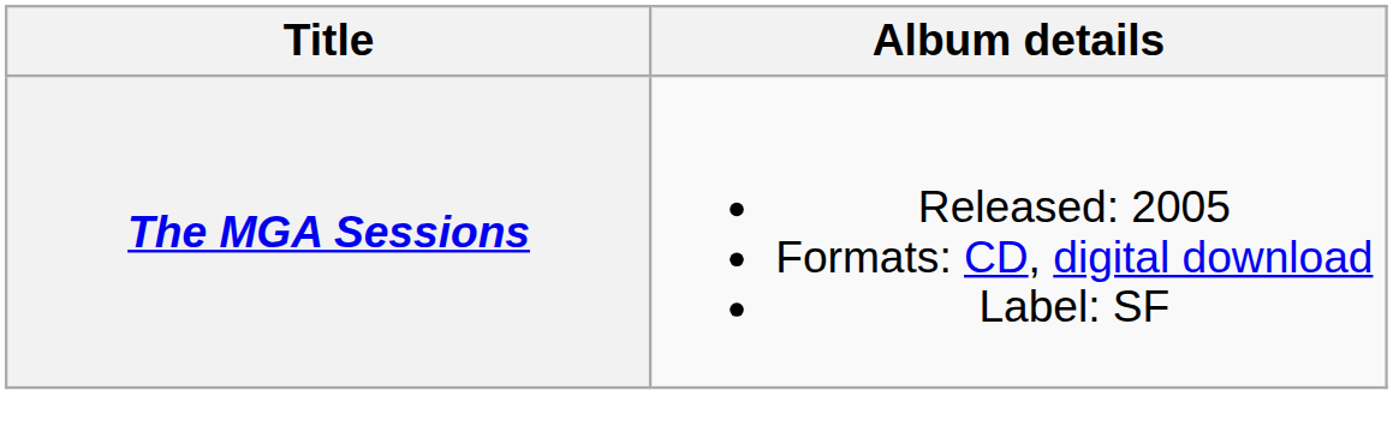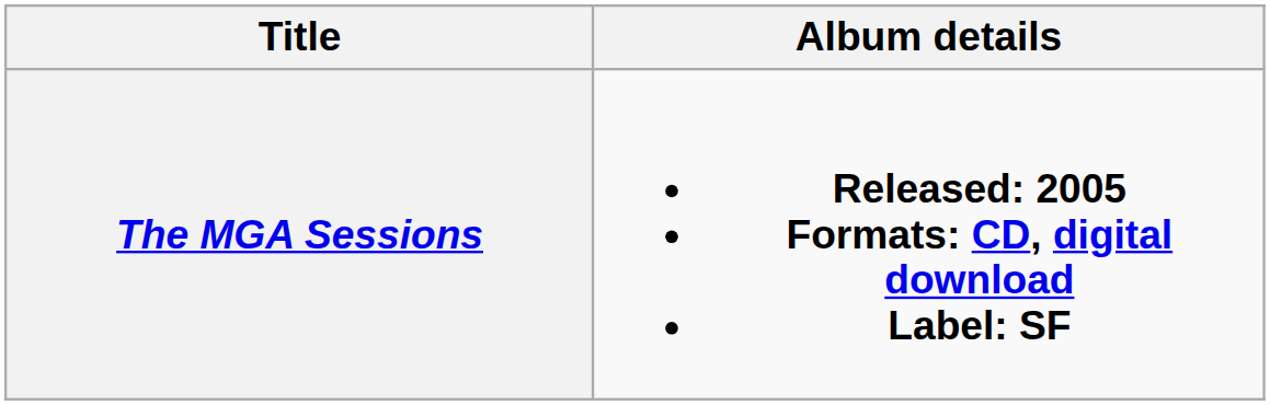The MGA Sessions | Album details: normal -> bold
